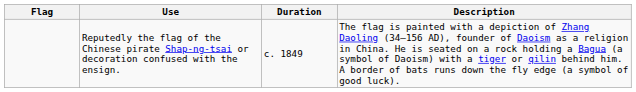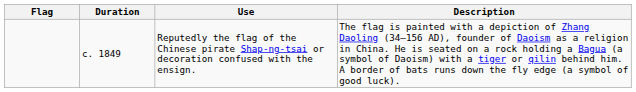columns swapped: Duration <-> Use
